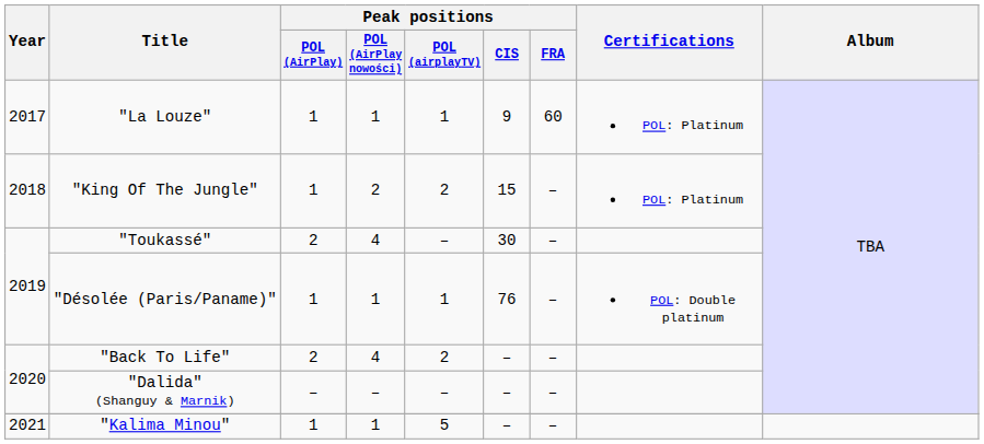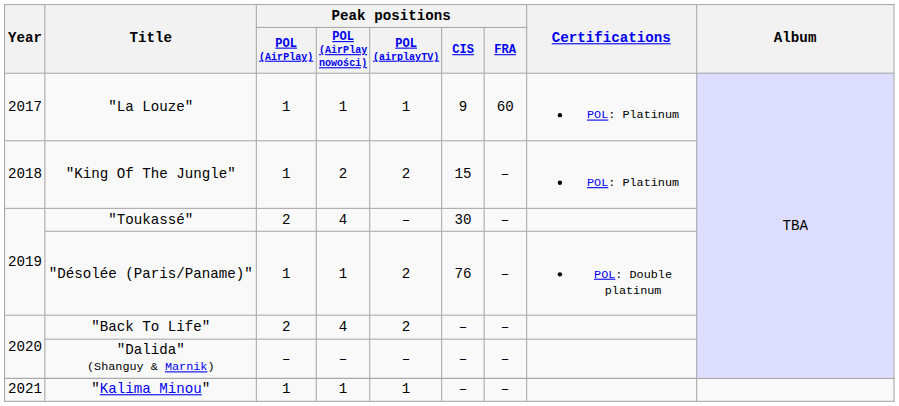"Désolée (Paris/Paname)" | Peak positions / POL (airplayTV): 1 -> 2
"Kalima Minou" | Peak positions / POL (airplayTV): 5 -> 1
